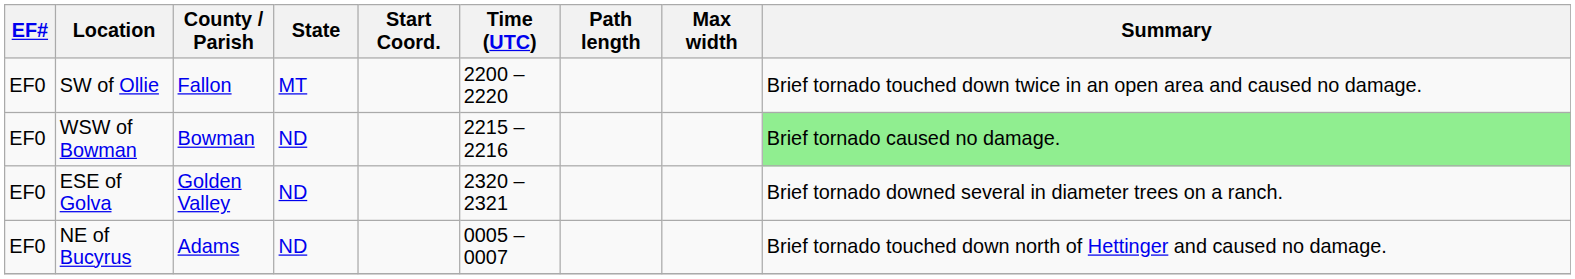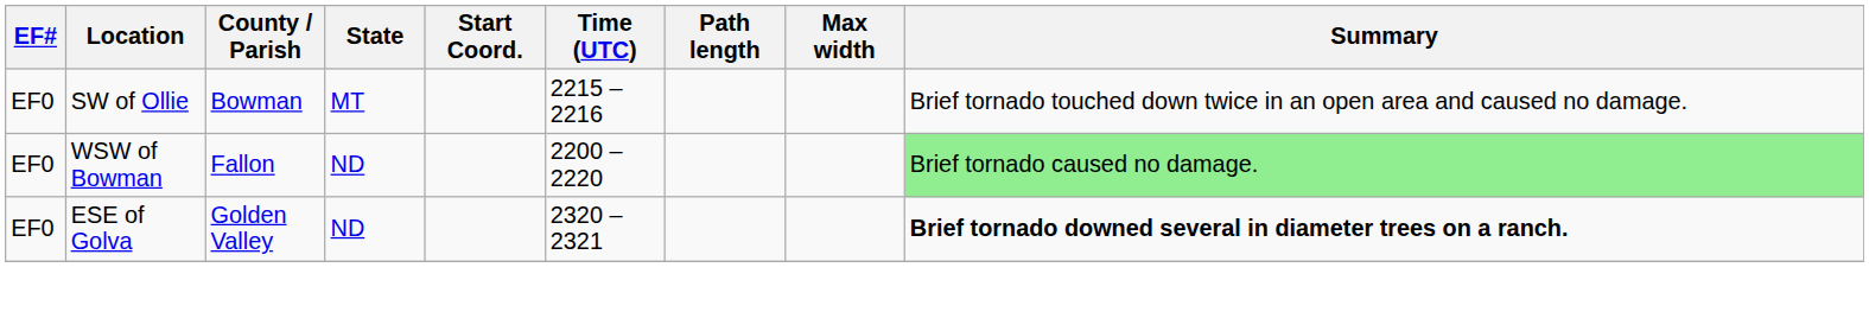SW of Ollie | County / Parish: Fallon -> Bowman
SW of Ollie | Time (UTC): 2200 – 2220 -> 2215 – 2216
WSW of Bowman | County / Parish: Bowman -> Fallon
WSW of Bowman | Time (UTC): 2215 – 2216 -> 2200 – 2220
ESE of Golva | Summary: normal -> bold
- row: EF0 | NE of Bucyrus | Adams | ND | 0005 – 0007 | Brief tornado touched down north of Hettinger and caused no damage.
